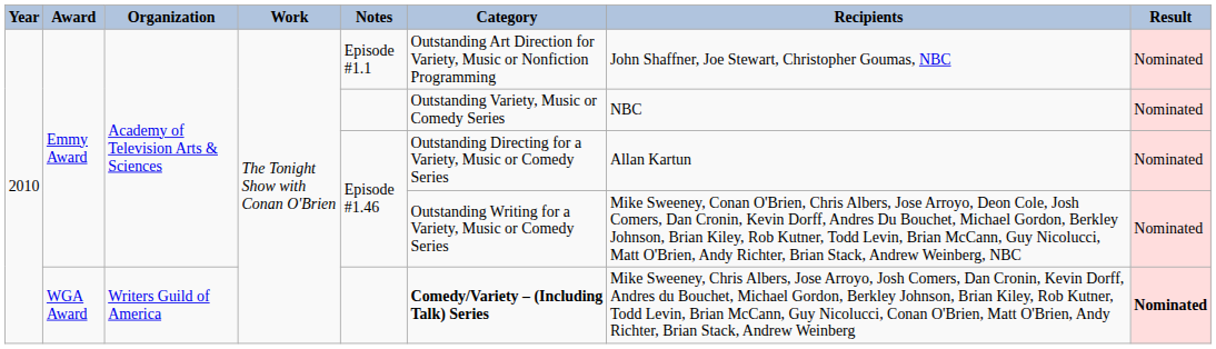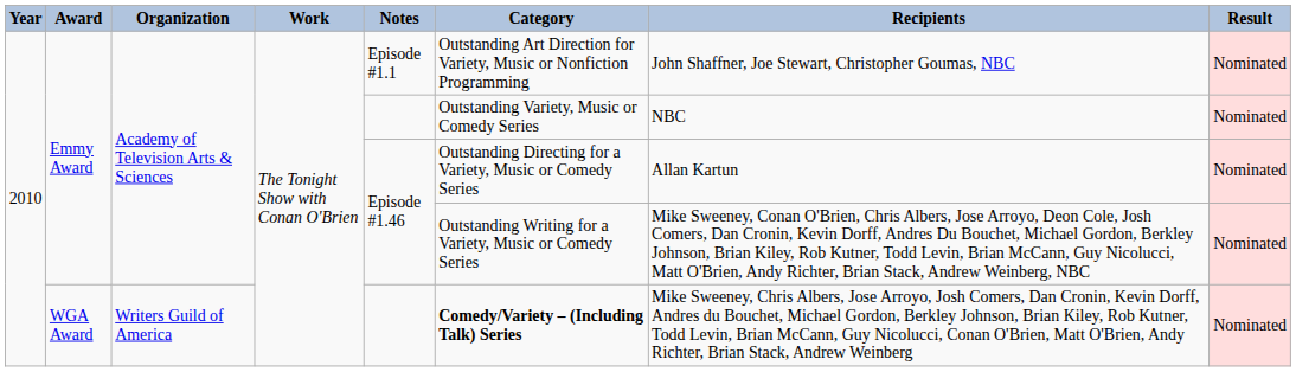WGA Award | Result: bold -> normal
